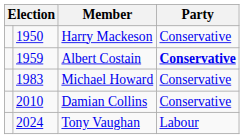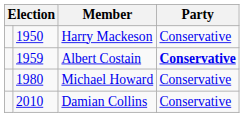Michael Howard | column 2: 1983 -> 1980
- row: 2024 | Tony Vaughan | Labour
